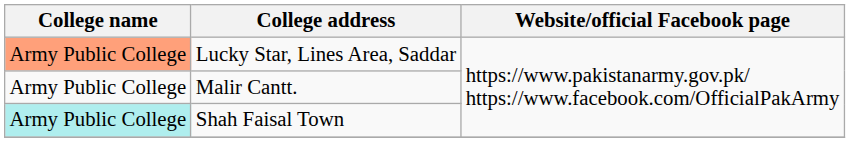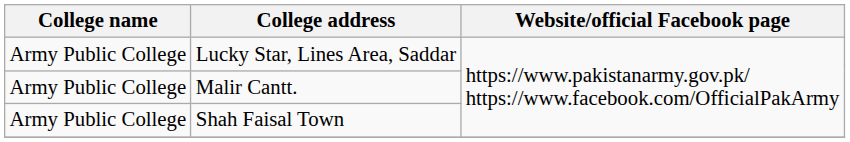Lucky Star, Lines Area, Saddar | College name: lightsalmon background -> no background
Shah Faisal Town | College name: paleturquoise background -> no background
